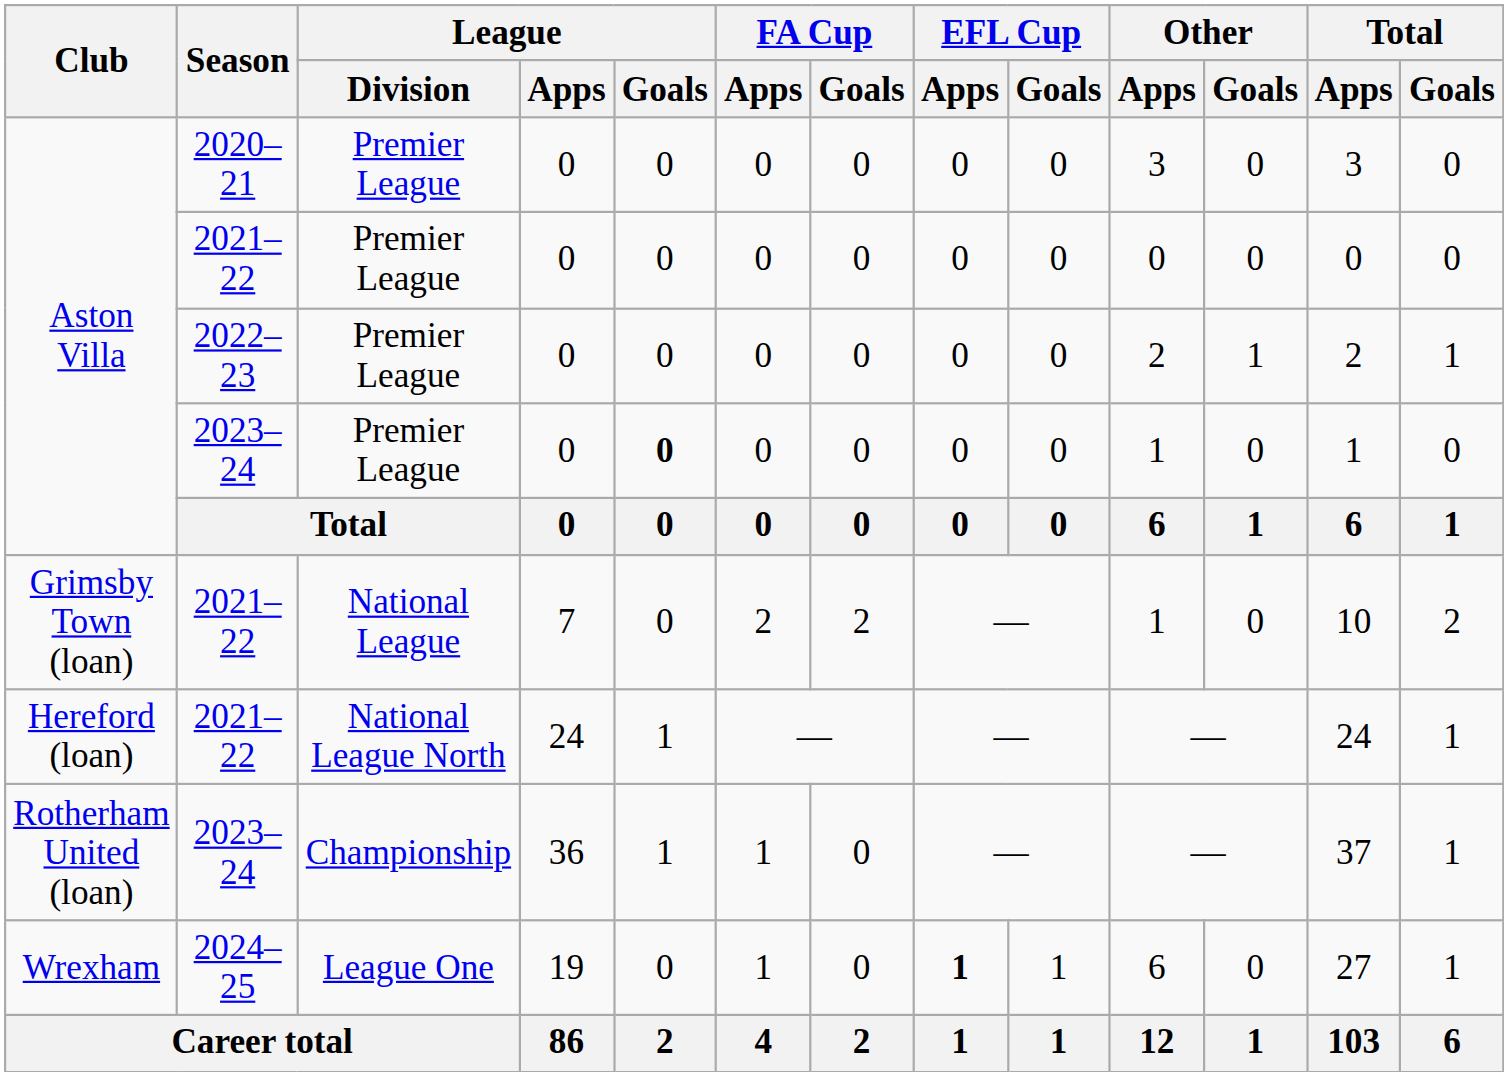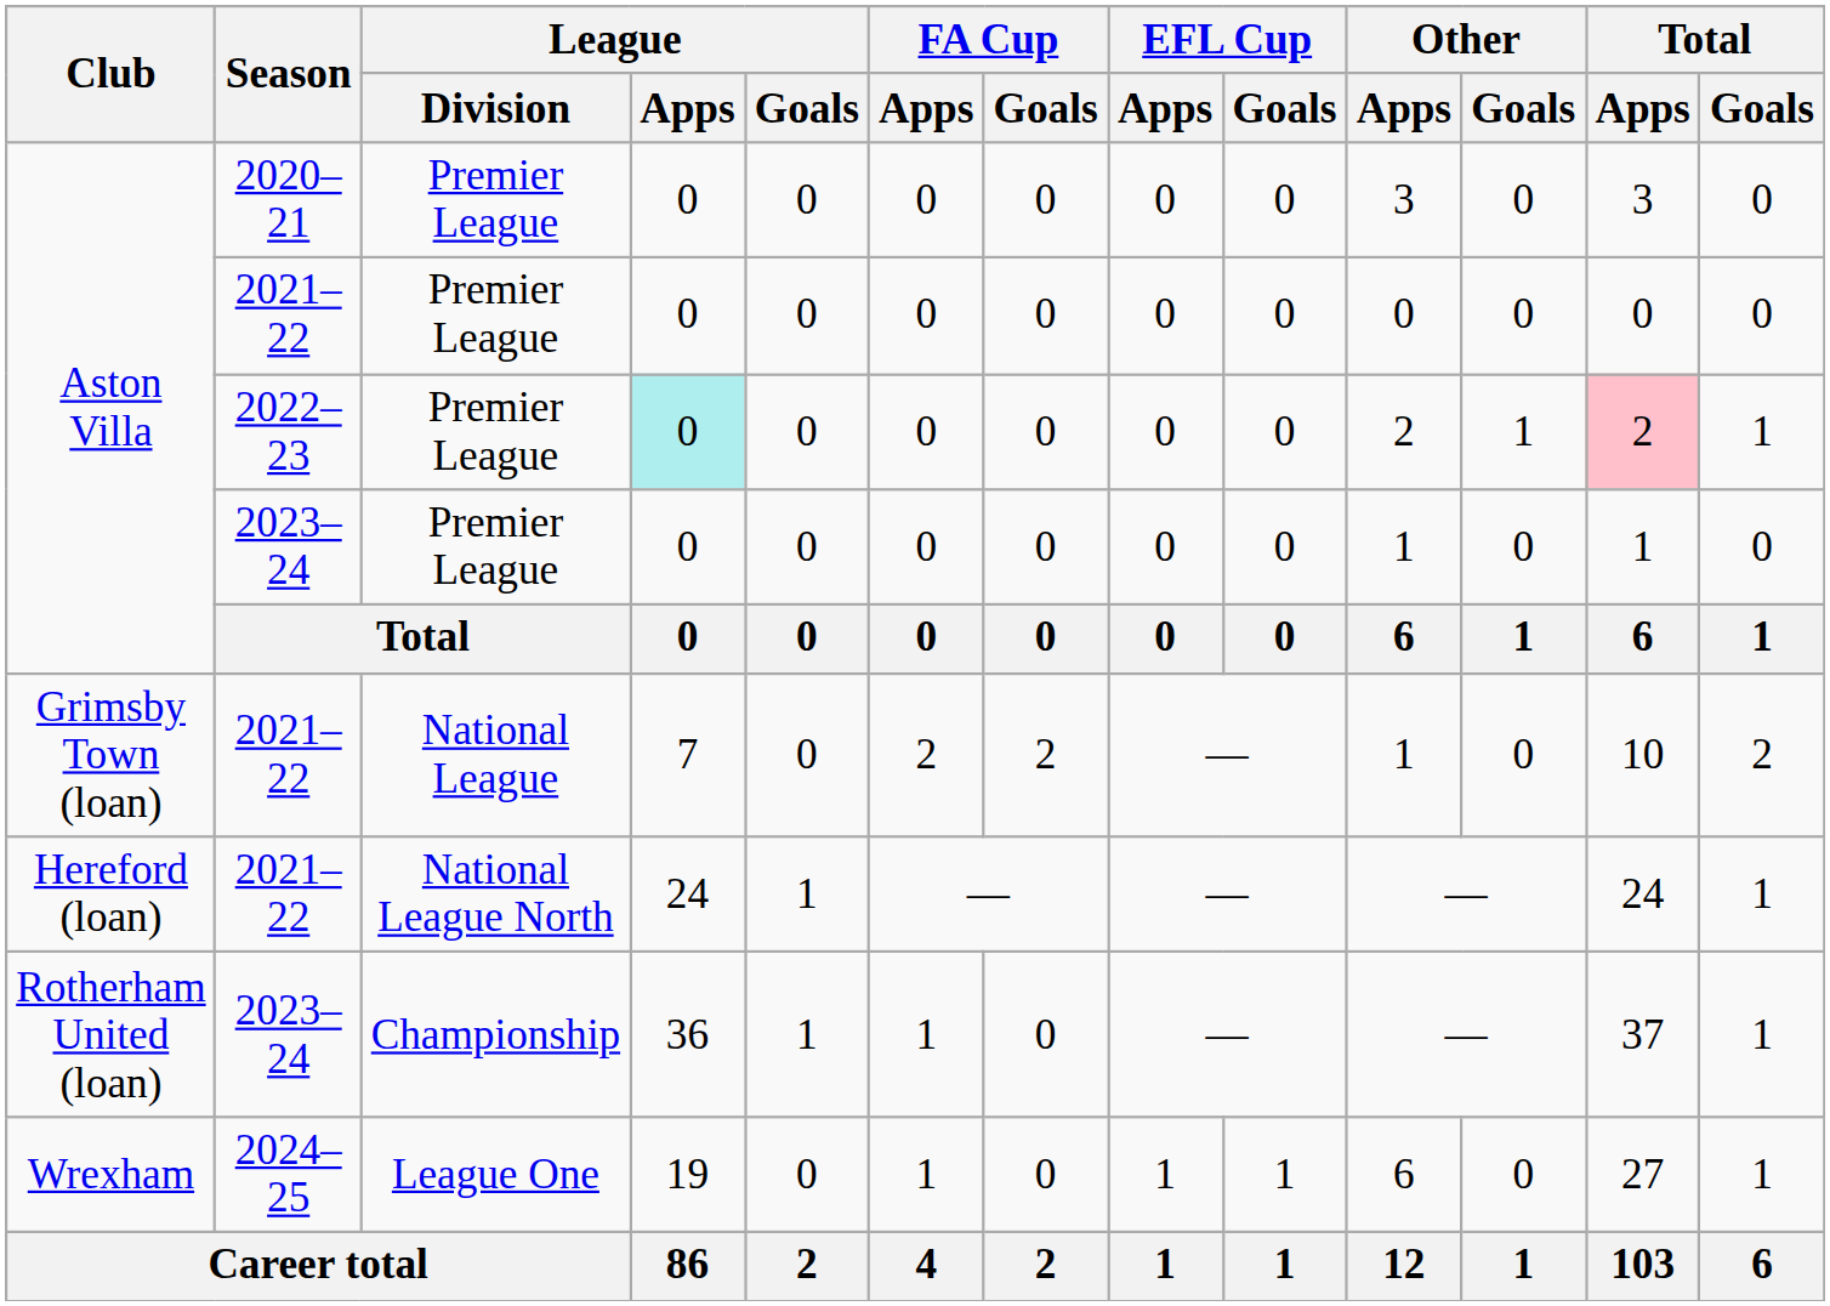Aston Villa / 2022–23 | League / Apps: no background -> paleturquoise background
Aston Villa / 2022–23 | Total / Apps: no background -> pink background
Aston Villa / 2023–24 | League / Goals: bold -> normal
Wrexham | EFL Cup / Apps: bold -> normal
